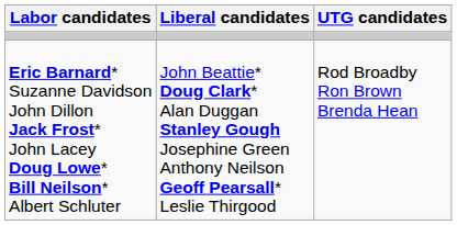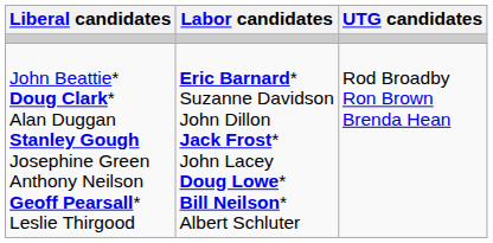columns swapped: Labor candidates <-> Liberal candidates
